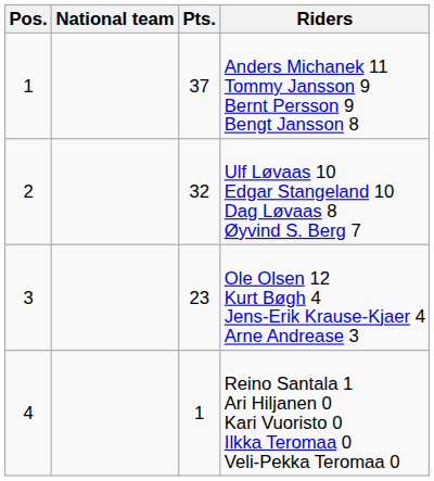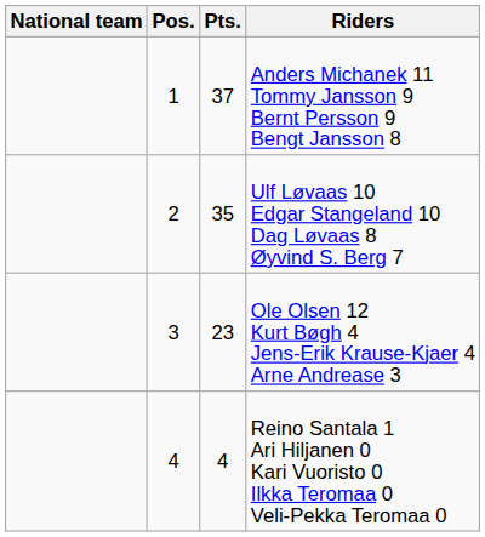columns swapped: Pos. <-> National team
row 3 | Pts.: 32 -> 35
row 5 | Pts.: 1 -> 4
